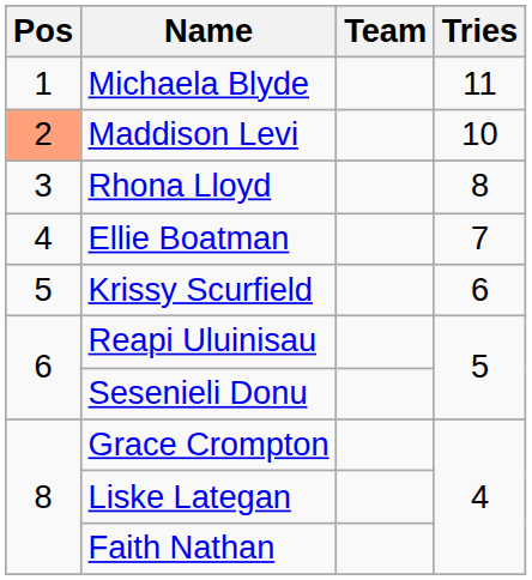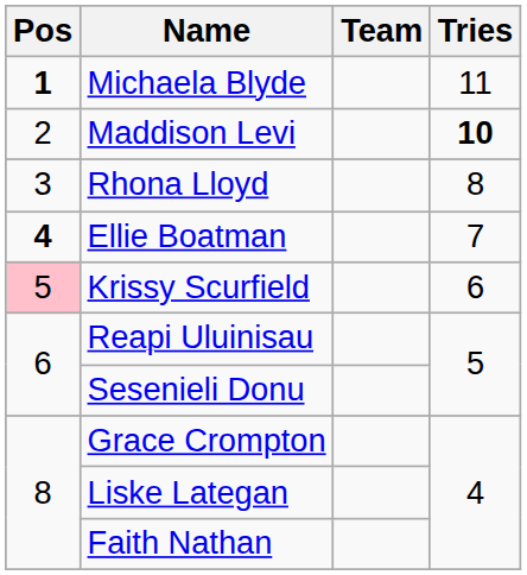Michaela Blyde | Pos: normal -> bold
Maddison Levi | Pos: lightsalmon background -> no background
Maddison Levi | Tries: normal -> bold
Ellie Boatman | Pos: normal -> bold
Krissy Scurfield | Pos: no background -> pink background
